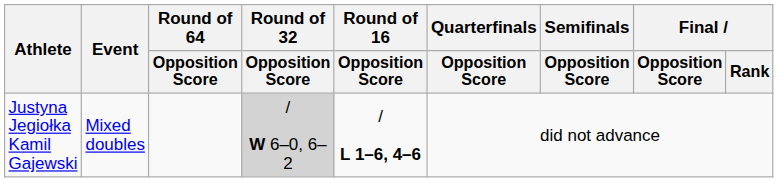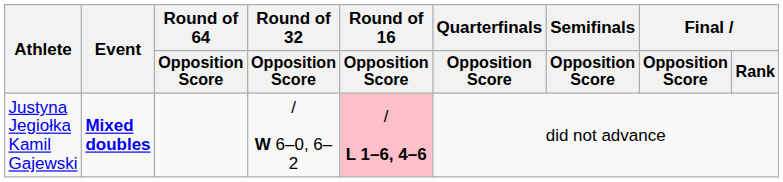Justyna Jegiołka Kamil Gajewski | Event: normal -> bold
Justyna Jegiołka Kamil Gajewski | Round of 32 / Opposition Score: lightgrey background -> no background
Justyna Jegiołka Kamil Gajewski | Round of 16 / Opposition Score: no background -> pink background
